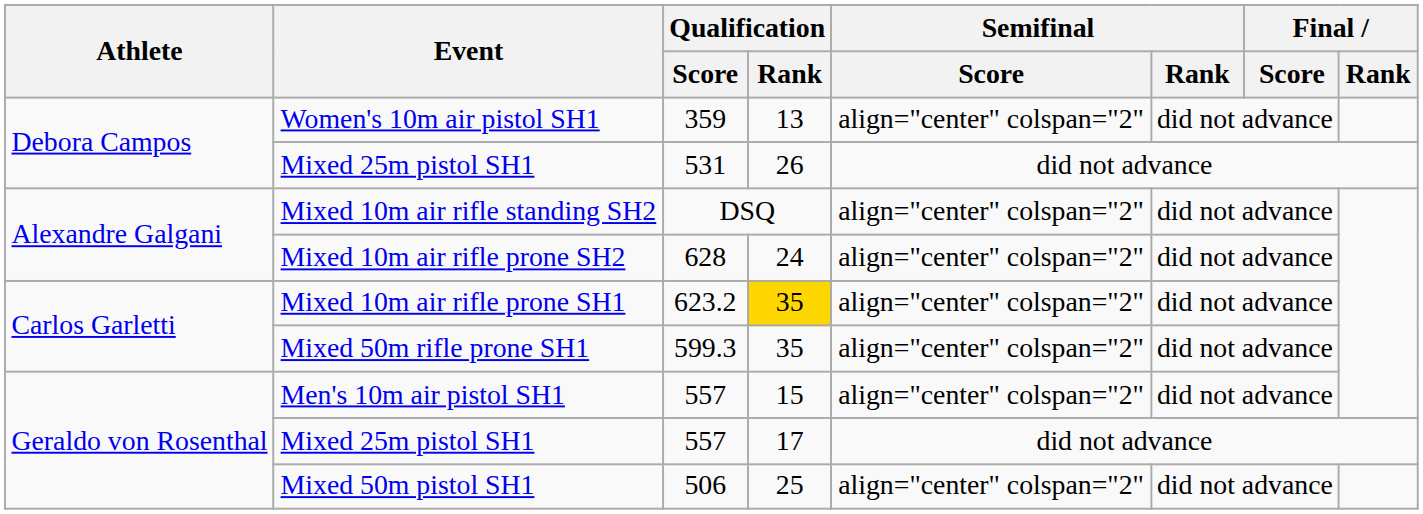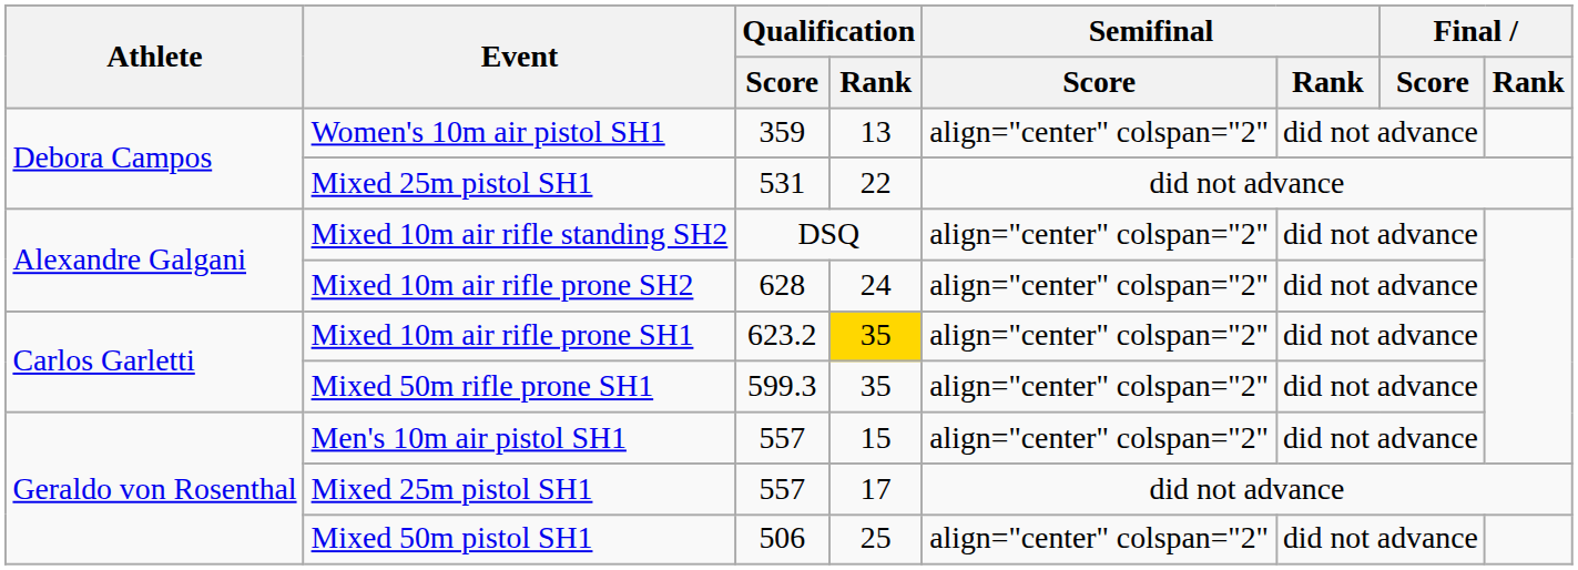Mixed 25m pistol SH1 / 531 | Qualification / Rank: 26 -> 22
